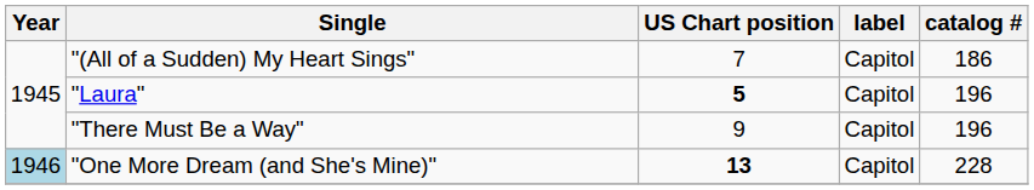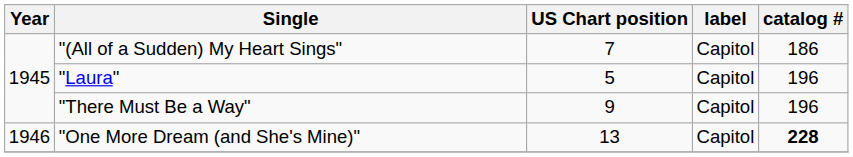"Laura" | US Chart position: bold -> normal
"One More Dream (and She's Mine)" | Year: lightblue background -> no background
"One More Dream (and She's Mine)" | US Chart position: bold -> normal
"One More Dream (and She's Mine)" | catalog #: normal -> bold
